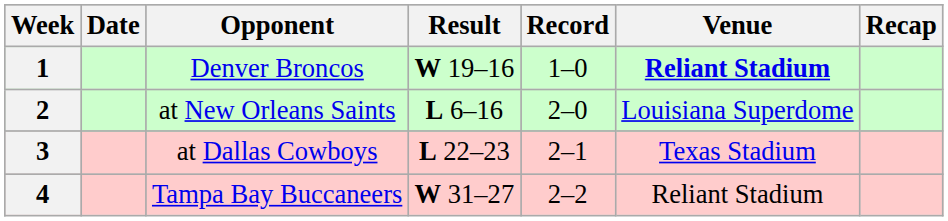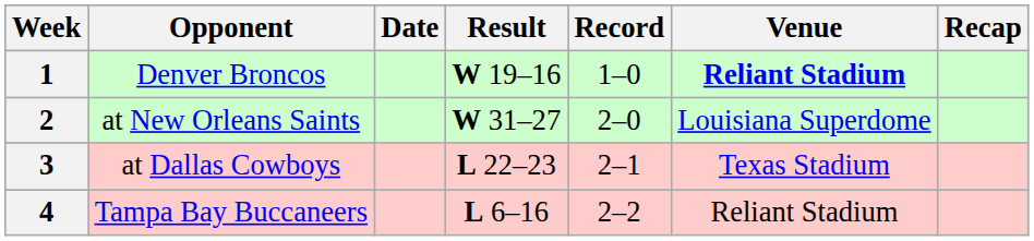columns swapped: Date <-> Opponent
2 | Result: L 6–16 -> W 31–27
4 | Result: W 31–27 -> L 6–16
